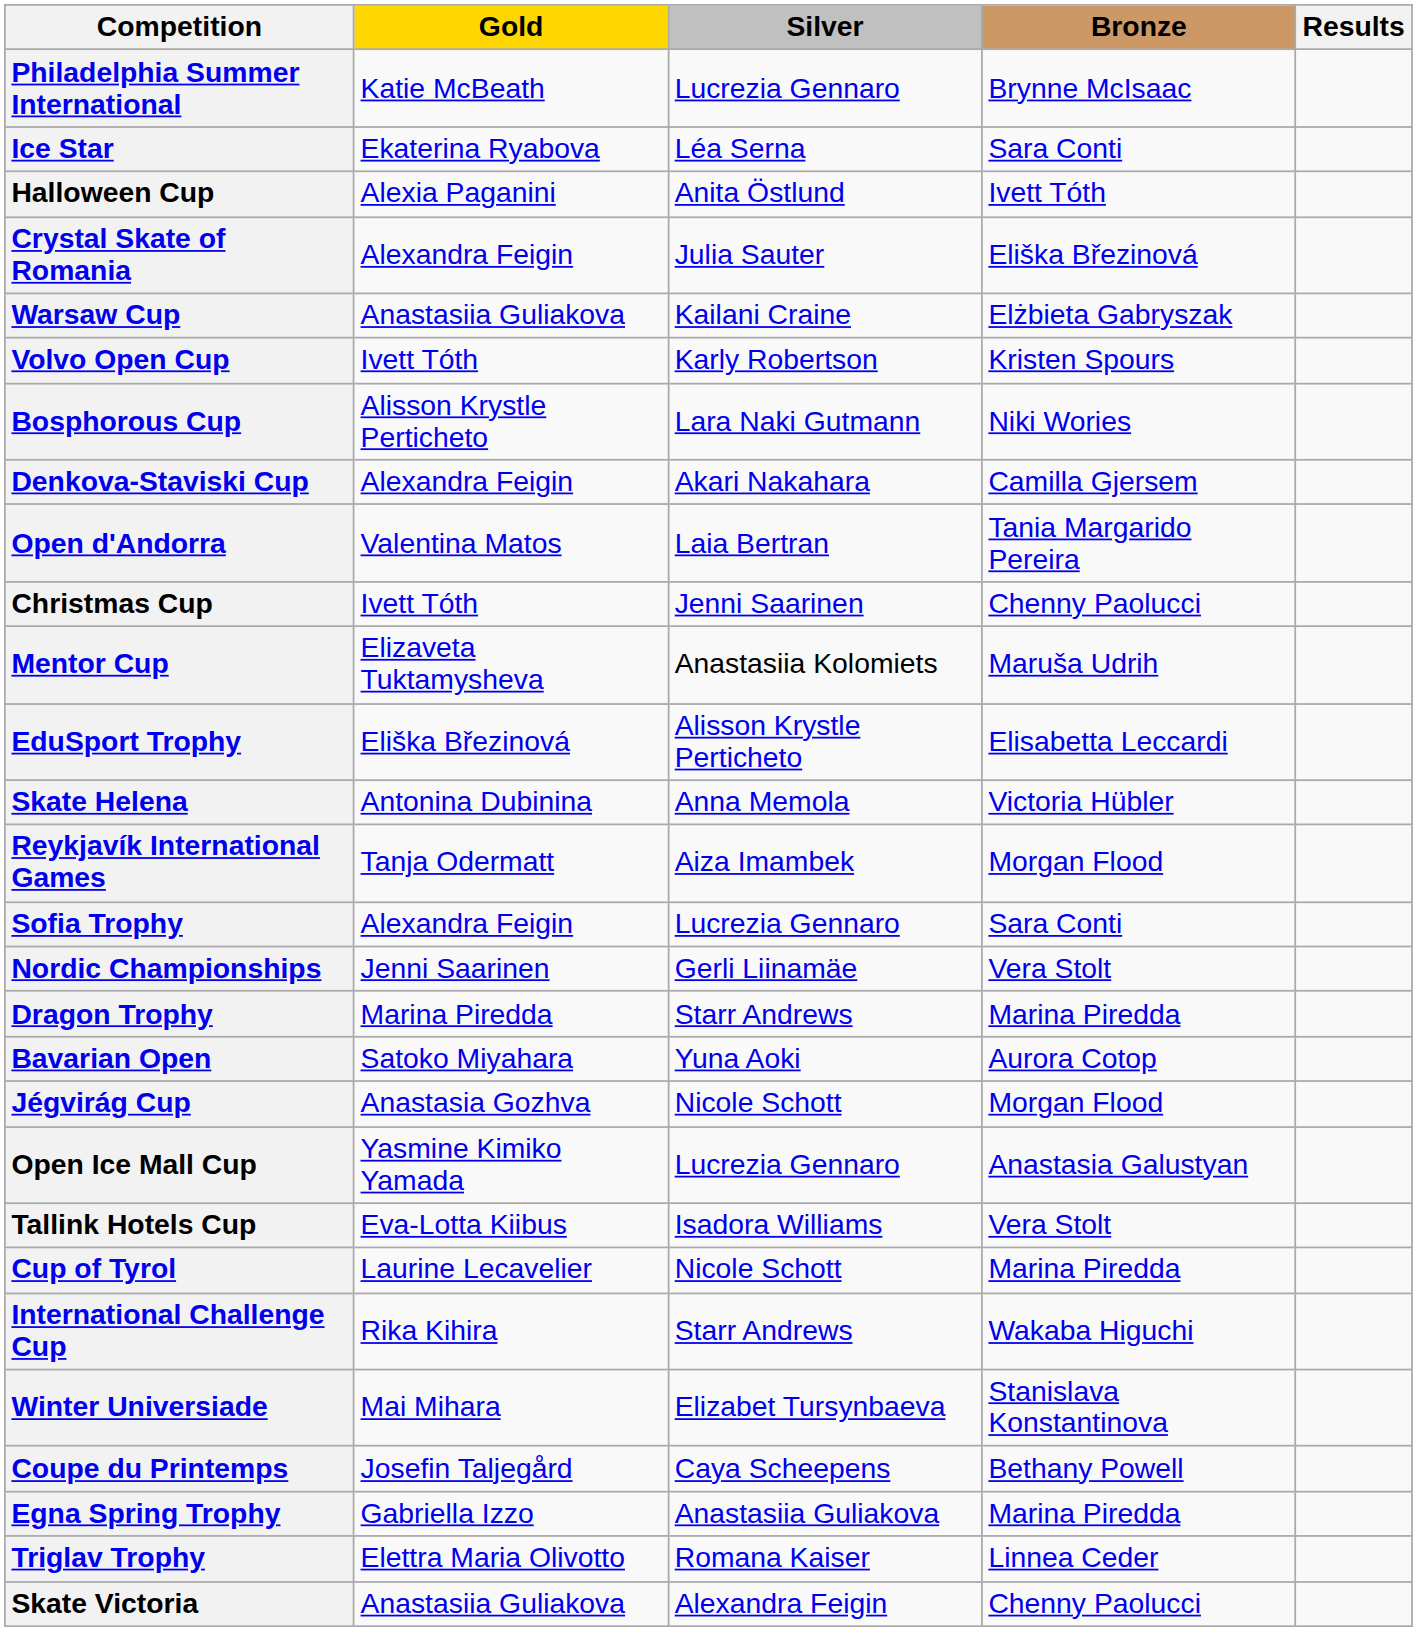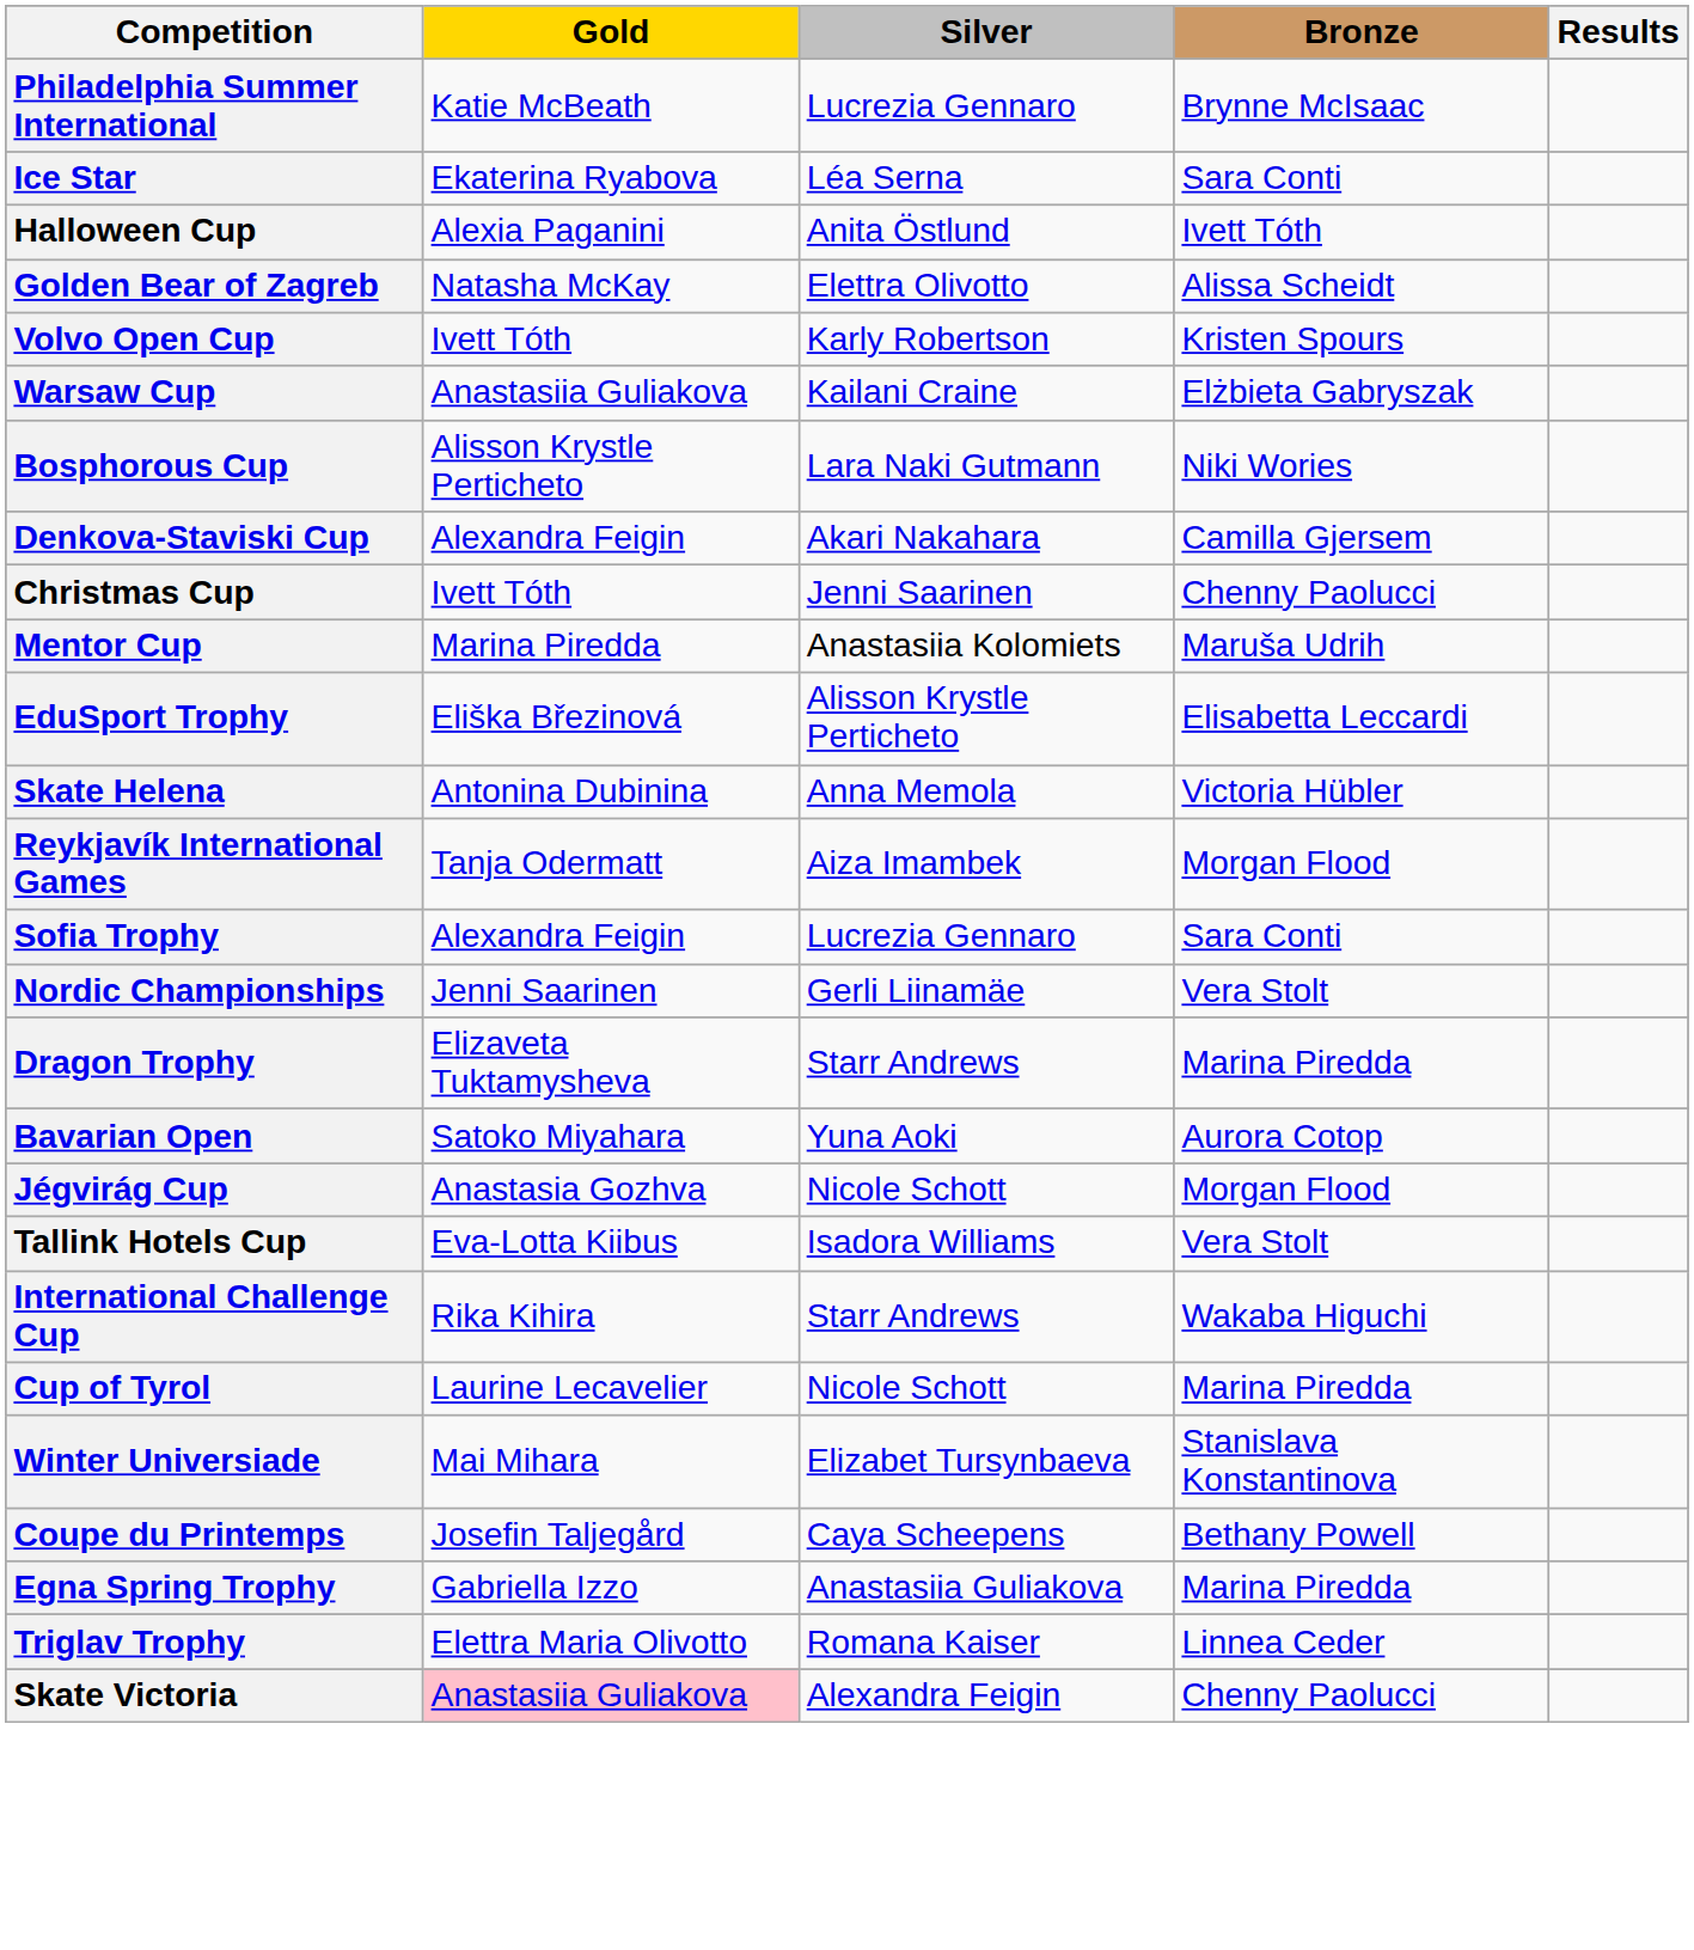- row: Crystal Skate of Romania | Alexandra Feigin | Julia Sauter | Eliška Březinová
+ row: Golden Bear of Zagreb | Natasha McKay | Elettra Olivotto | Alissa Scheidt
rows swapped: Volvo Open Cup <-> Warsaw Cup
- row: Open d'Andorra | Valentina Matos | Laia Bertran | Tania Margarido Pereira
Mentor Cup | Gold: Elizaveta Tuktamysheva -> Marina Piredda
Dragon Trophy | Gold: Marina Piredda -> Elizaveta Tuktamysheva
- row: Open Ice Mall Cup | Yasmine Kimiko Yamada | Lucrezia Gennaro | Anastasia Galustyan
rows swapped: International Challenge Cup <-> Cup of Tyrol
Skate Victoria | Gold: no background -> pink background
